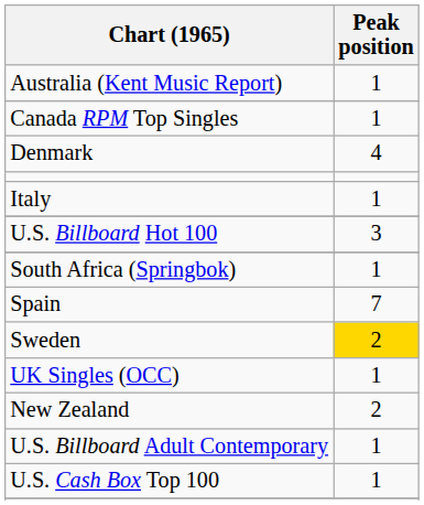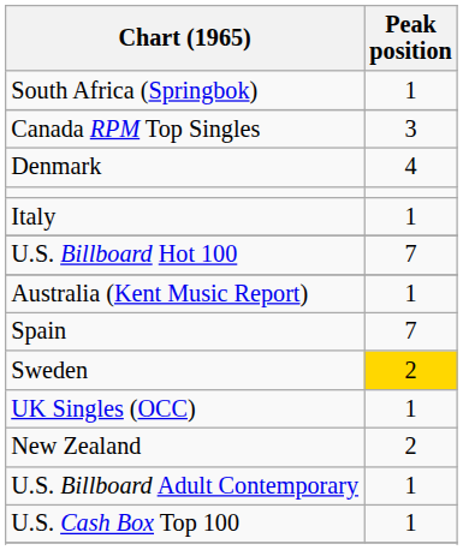row 2 | Chart (1965): Australia (Kent Music Report) -> South Africa (Springbok)
row 3 | Peak position: 1 -> 3
row 7 | Peak position: 3 -> 7
row 8 | Chart (1965): South Africa (Springbok) -> Australia (Kent Music Report)
